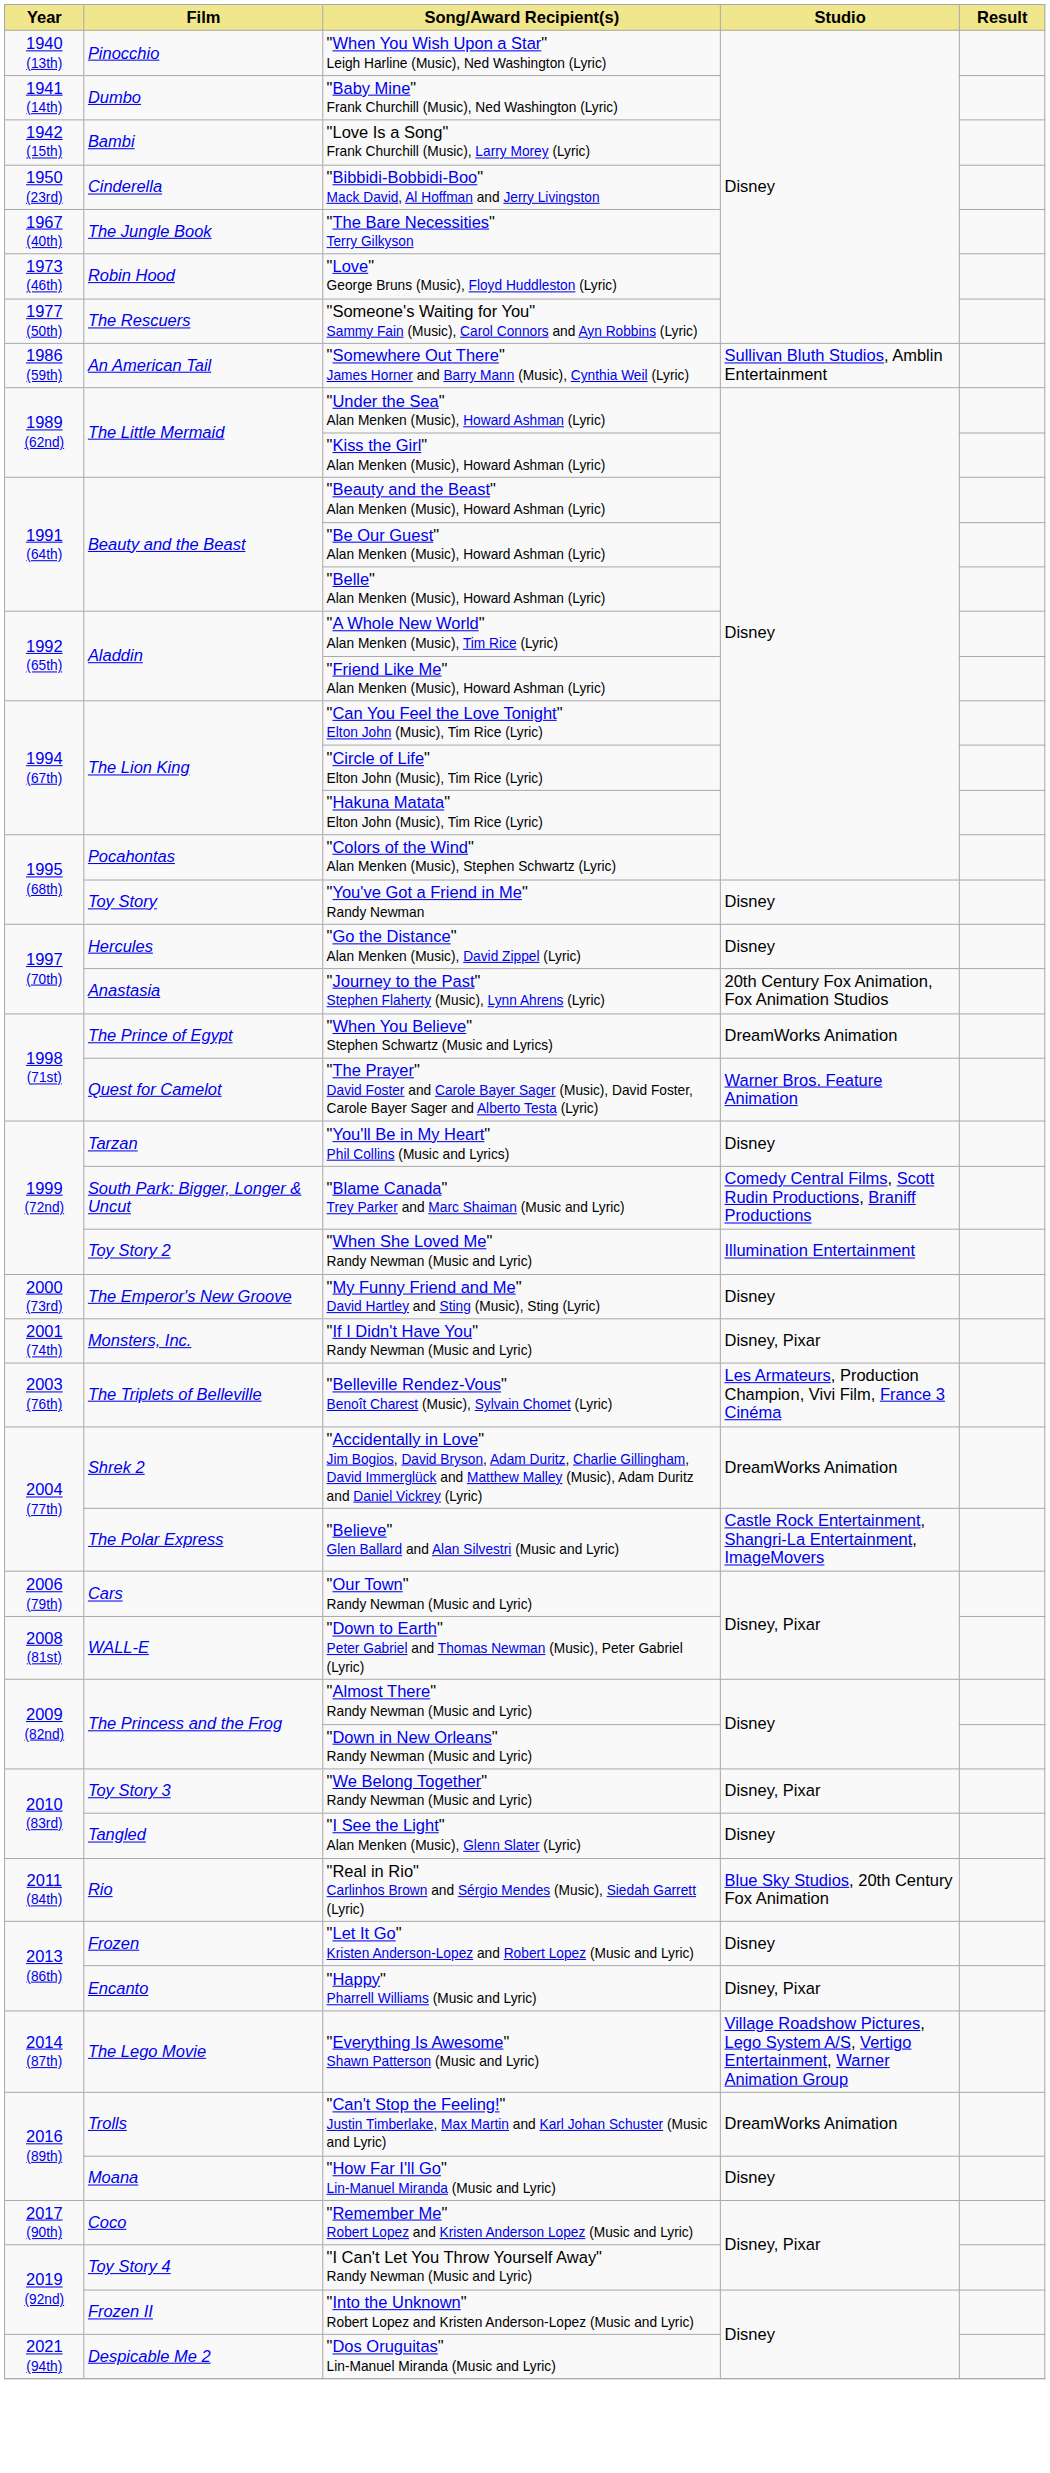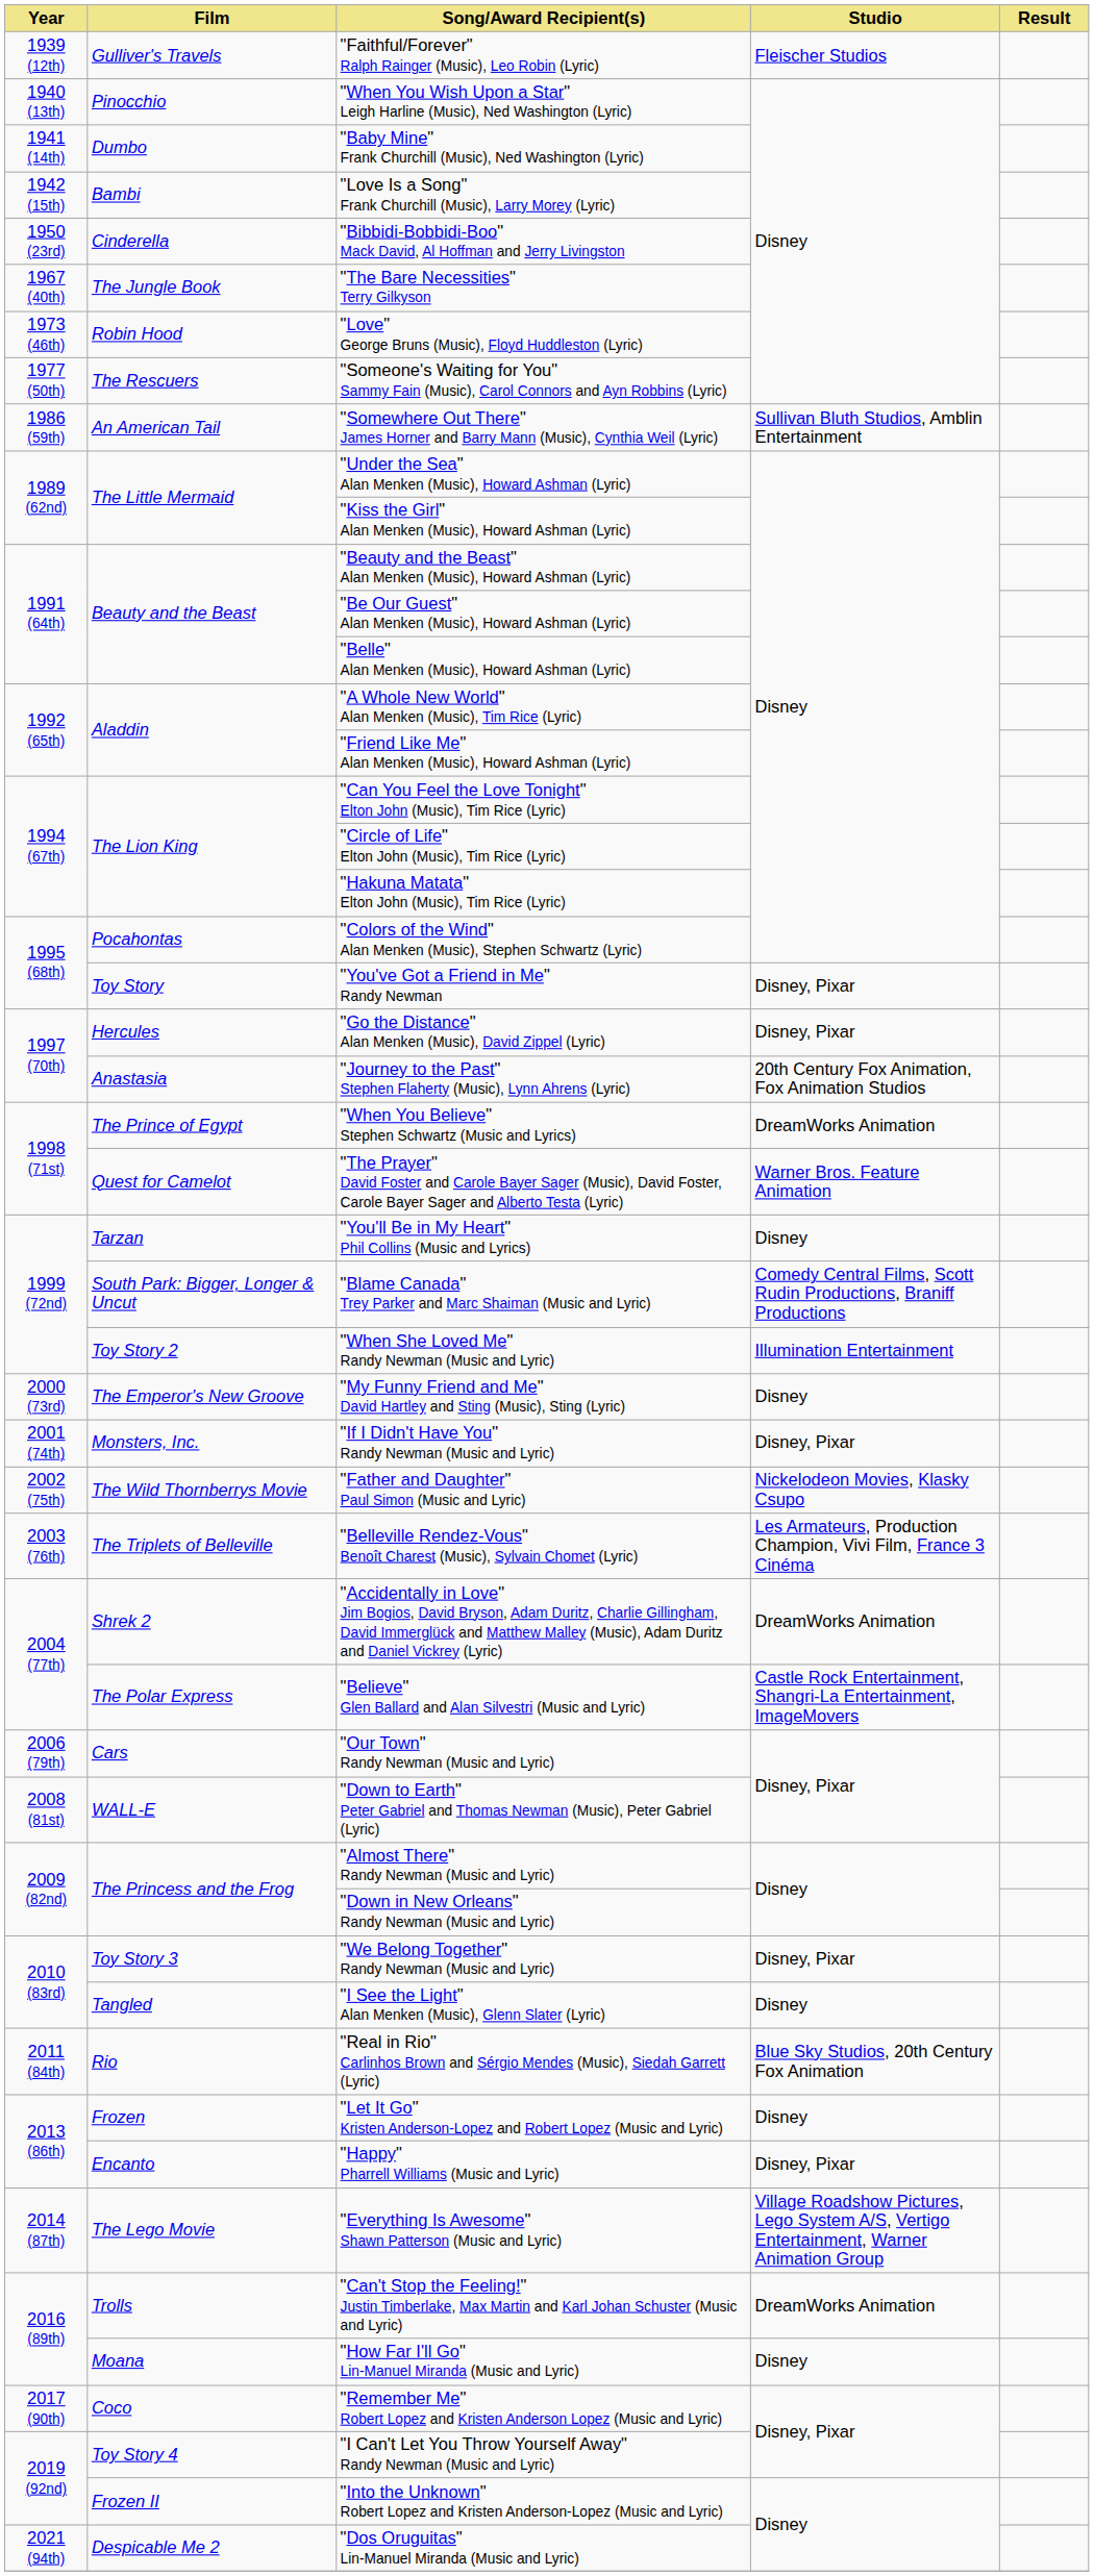+ row: 1939 (12th) | Gulliver's Travels | "Faithful/Forever" Ralph Rainger (Music), Leo Robin (Lyric) | Fleischer Studios
"You've Got a Friend in Me" Randy Newman | Studio: Disney -> Disney, Pixar
"Go the Distance" Alan Menken (Music), David Zippel (Lyric) | Studio: Disney -> Disney, Pixar
+ row: 2002 (75th) | The Wild Thornberrys Movie | "Father and Daughter" Paul Simon (Music and Lyric) | Nickelodeon Movies, Klasky Csupo
